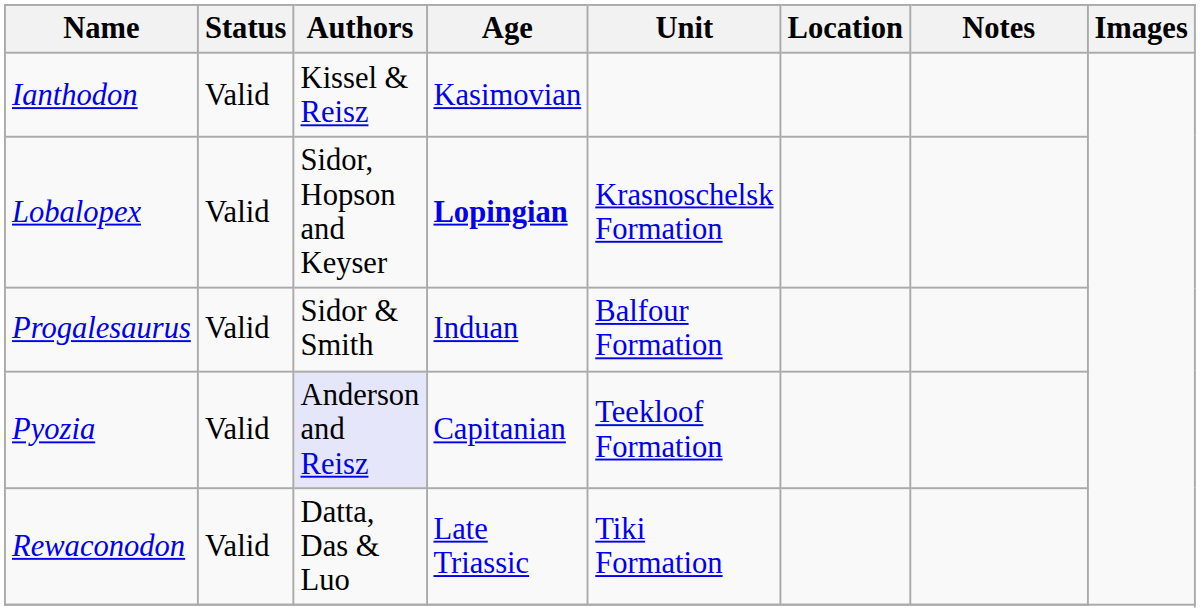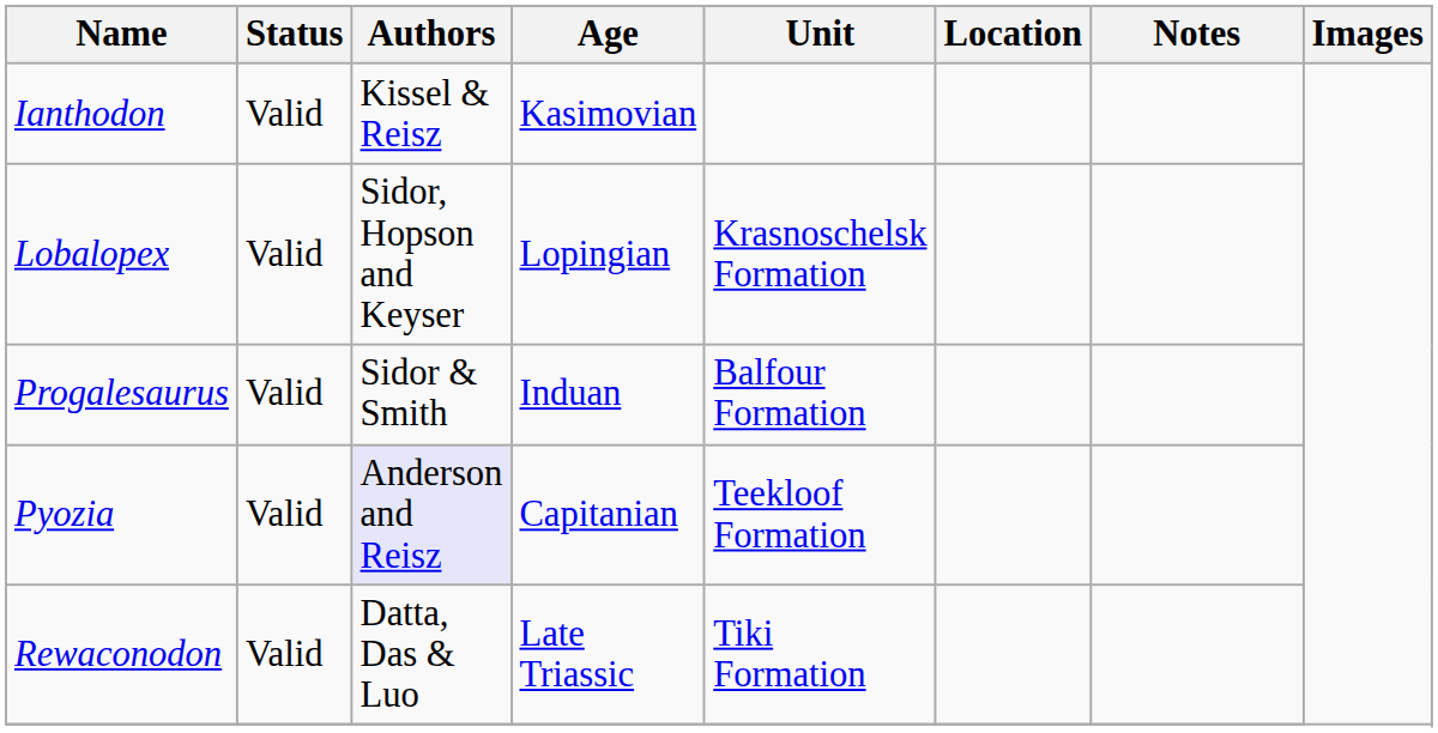Lobalopex | Age: bold -> normal
